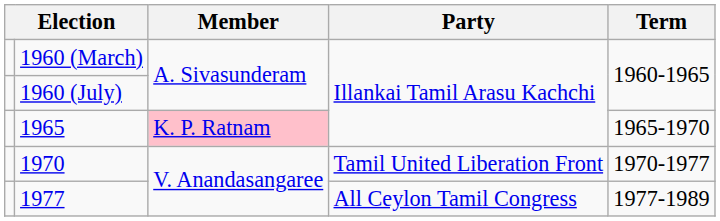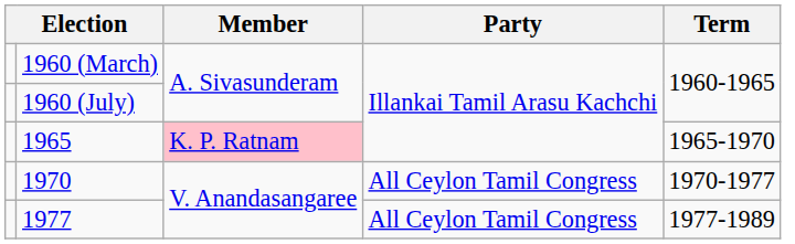1970 | Party: Tamil United Liberation Front -> All Ceylon Tamil Congress
